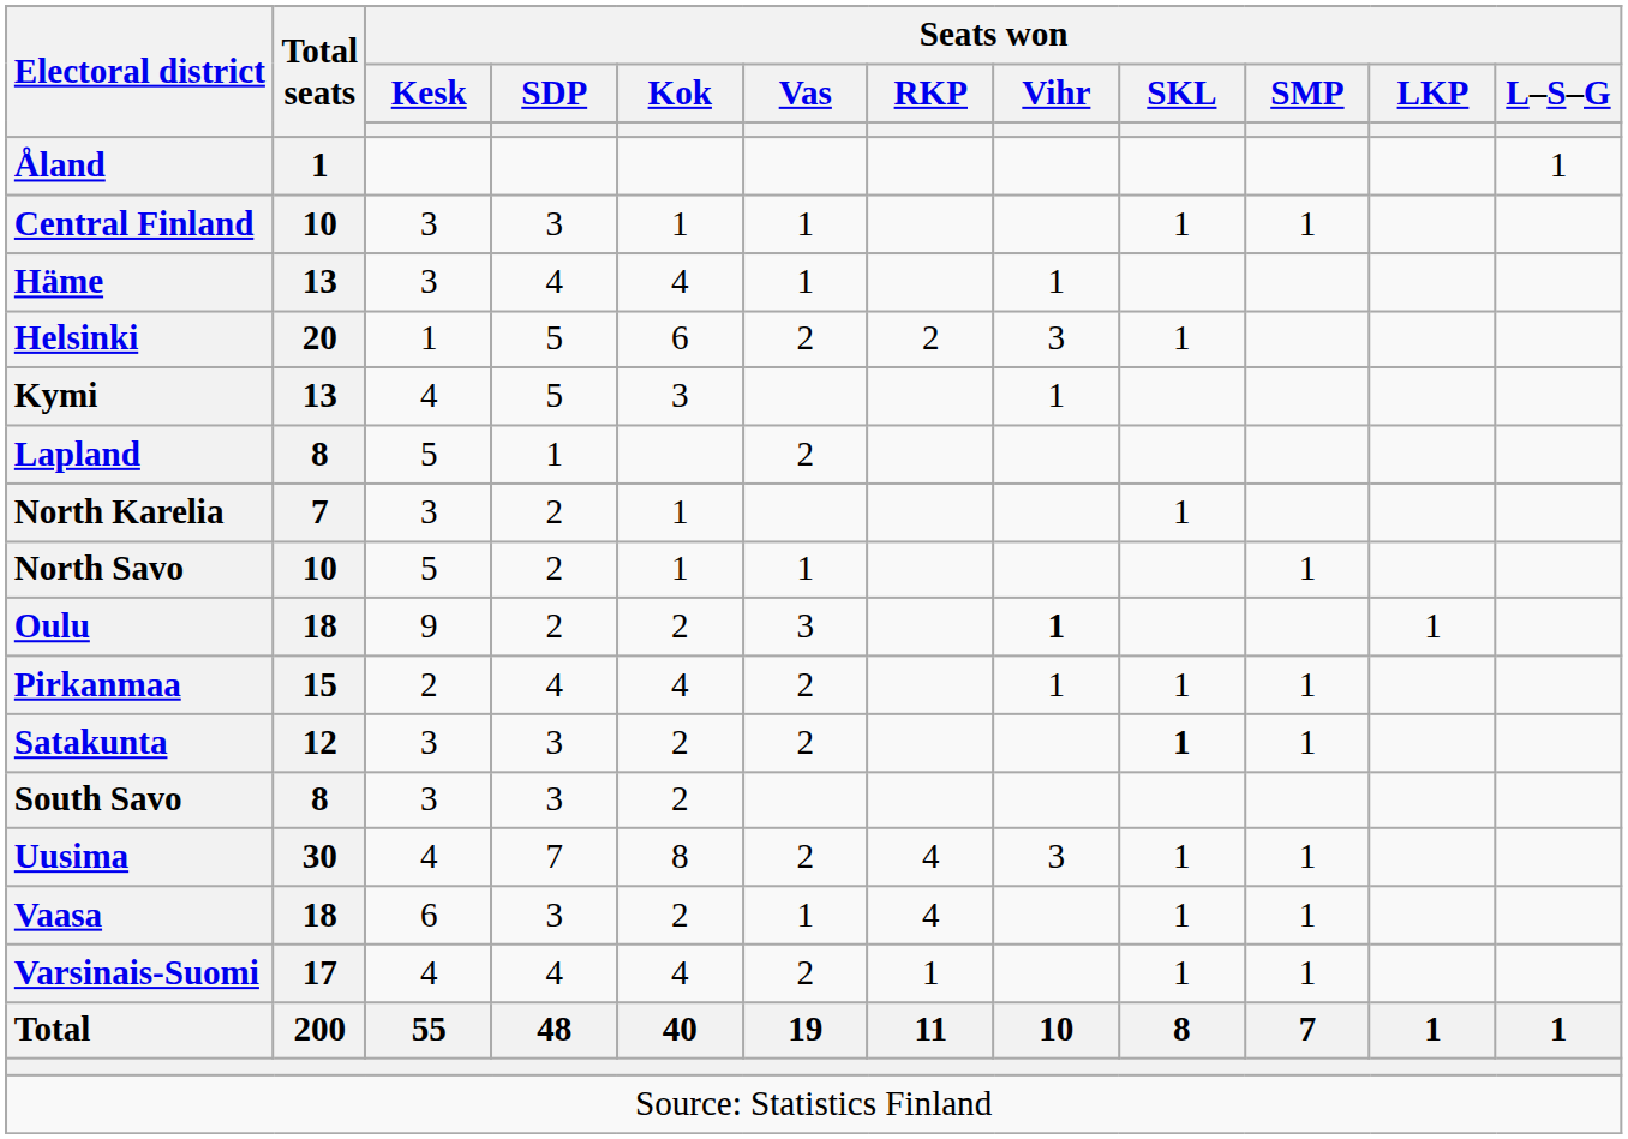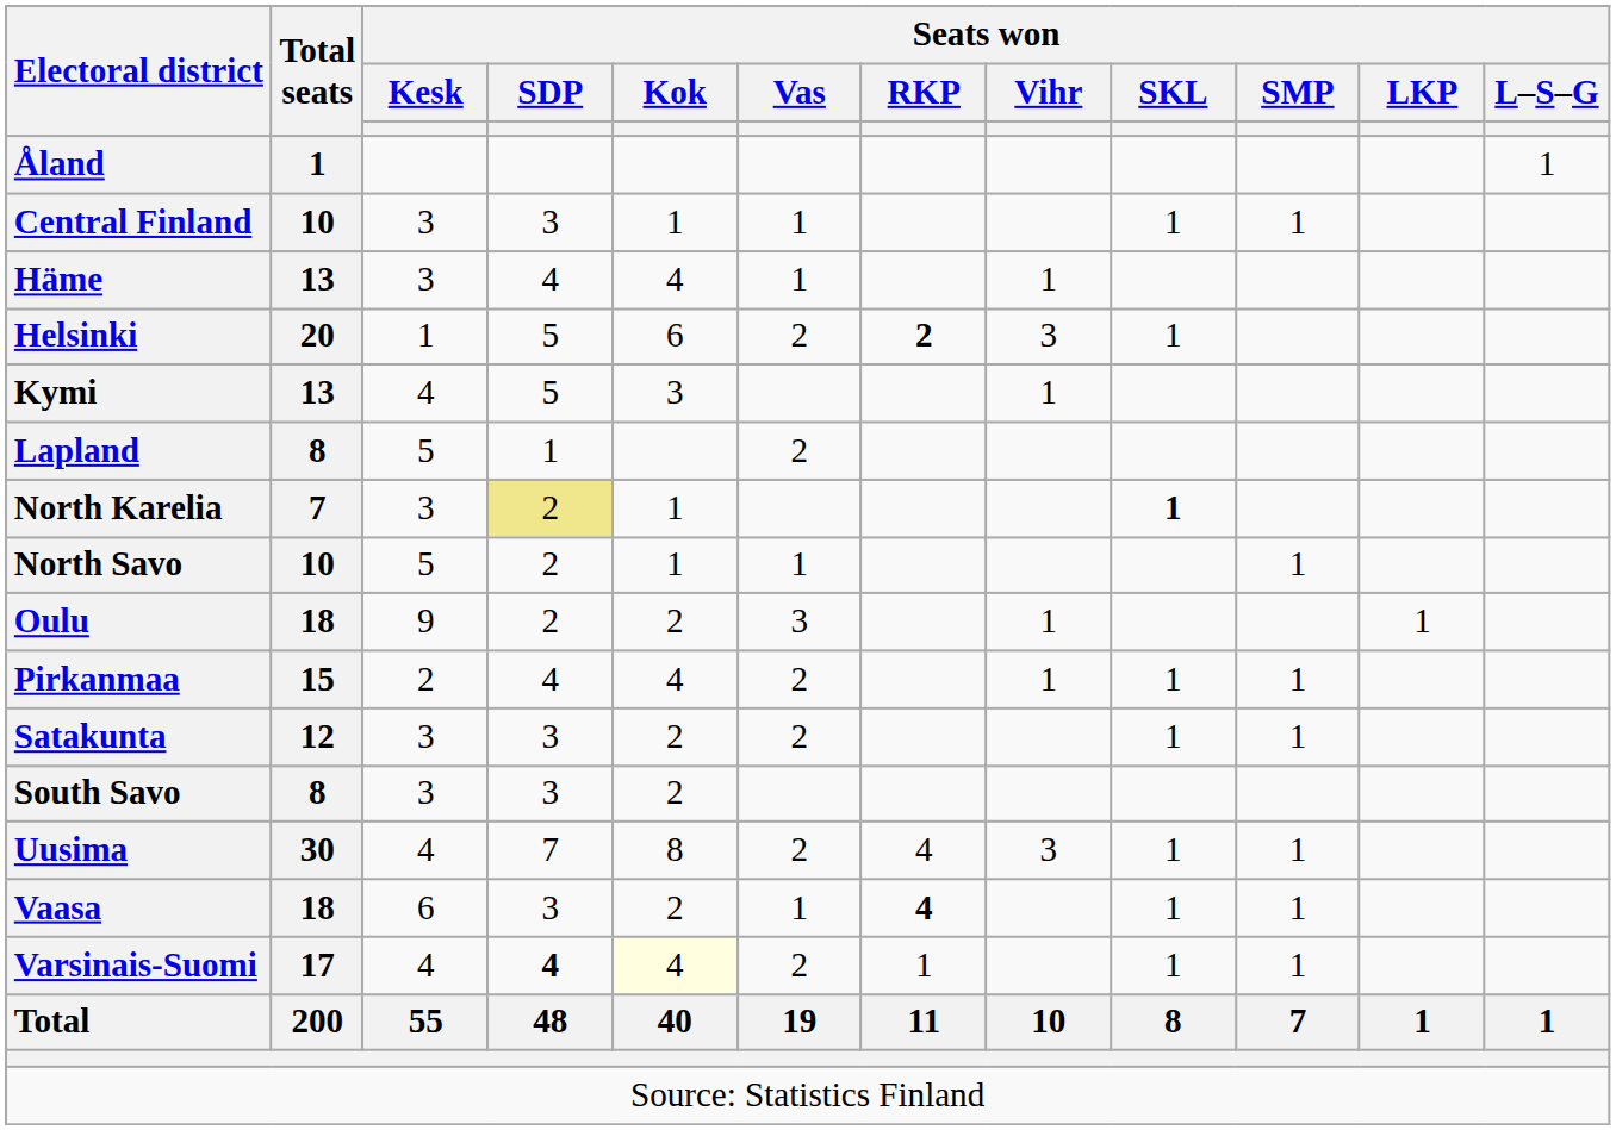Helsinki | Seats won / RKP: normal -> bold
North Karelia | Seats won / SDP: no background -> khaki background
North Karelia | Seats won / SKL: normal -> bold
Oulu | Seats won / Vihr: bold -> normal
Satakunta | Seats won / SKL: bold -> normal
Vaasa | Seats won / RKP: normal -> bold
Varsinais-Suomi | Seats won / SDP: normal -> bold
Varsinais-Suomi | Seats won / Kok: no background -> lightyellow background
